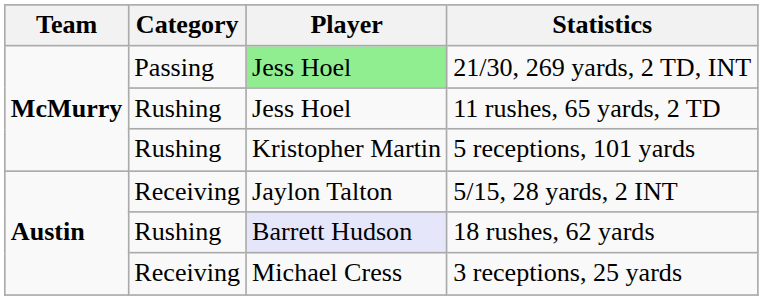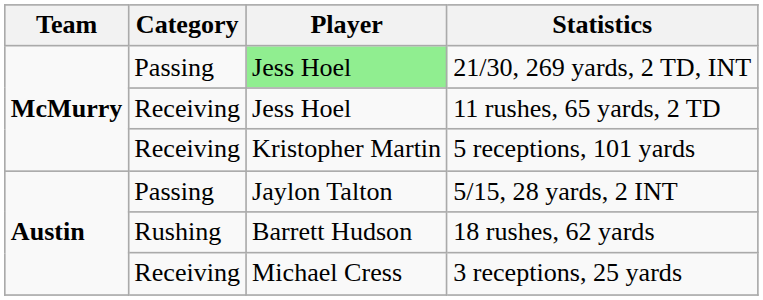11 rushes, 65 yards, 2 TD | Category: Rushing -> Receiving
5 receptions, 101 yards | Category: Rushing -> Receiving
5/15, 28 yards, 2 INT | Category: Receiving -> Passing
18 rushes, 62 yards | Player: lavender background -> no background
